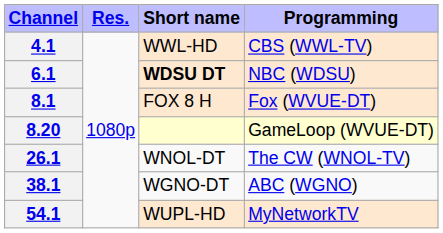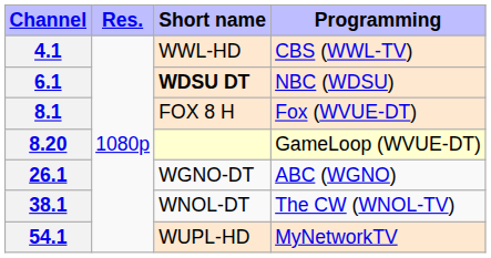26.1 | Short name: WNOL-DT -> WGNO-DT
26.1 | Programming: The CW (WNOL-TV) -> ABC (WGNO)
38.1 | Short name: WGNO-DT -> WNOL-DT
38.1 | Programming: ABC (WGNO) -> The CW (WNOL-TV)
